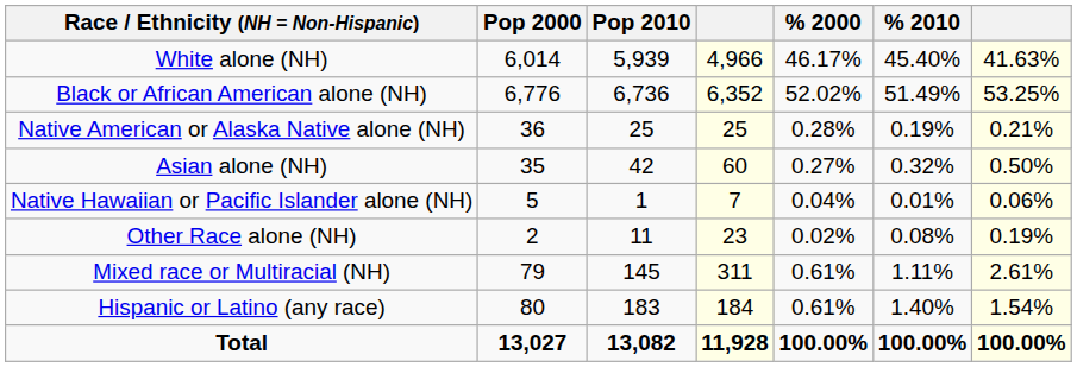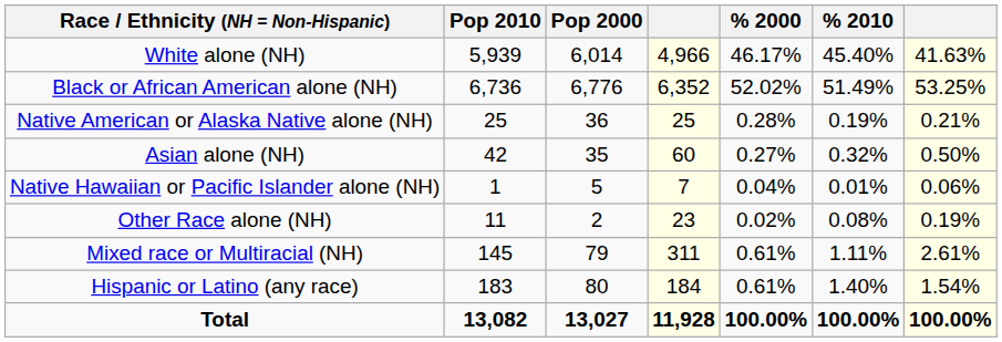columns swapped: Pop 2000 <-> Pop 2010
